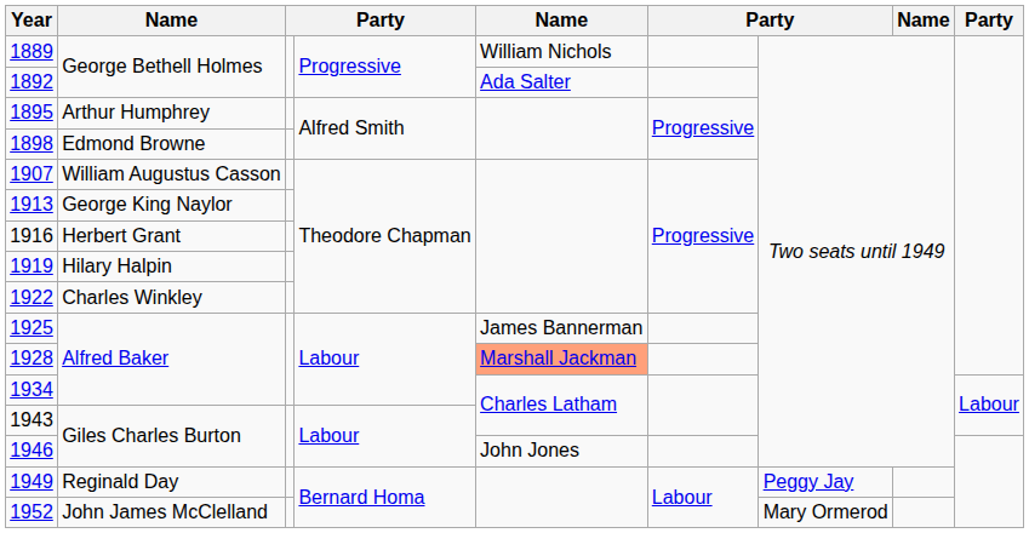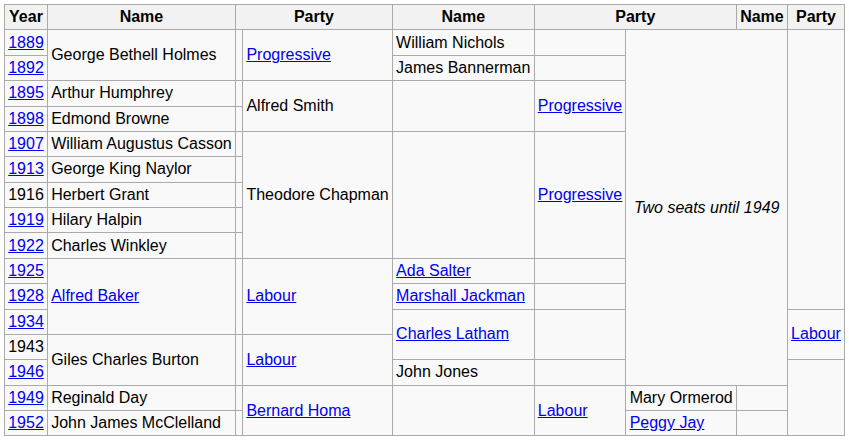1892 | column 5: Ada Salter -> James Bannerman
1925 | column 5: James Bannerman -> Ada Salter
1928 | column 5: lightsalmon background -> no background
1949 | column 7: Peggy Jay -> Mary Ormerod
1952 | column 7: Mary Ormerod -> Peggy Jay
